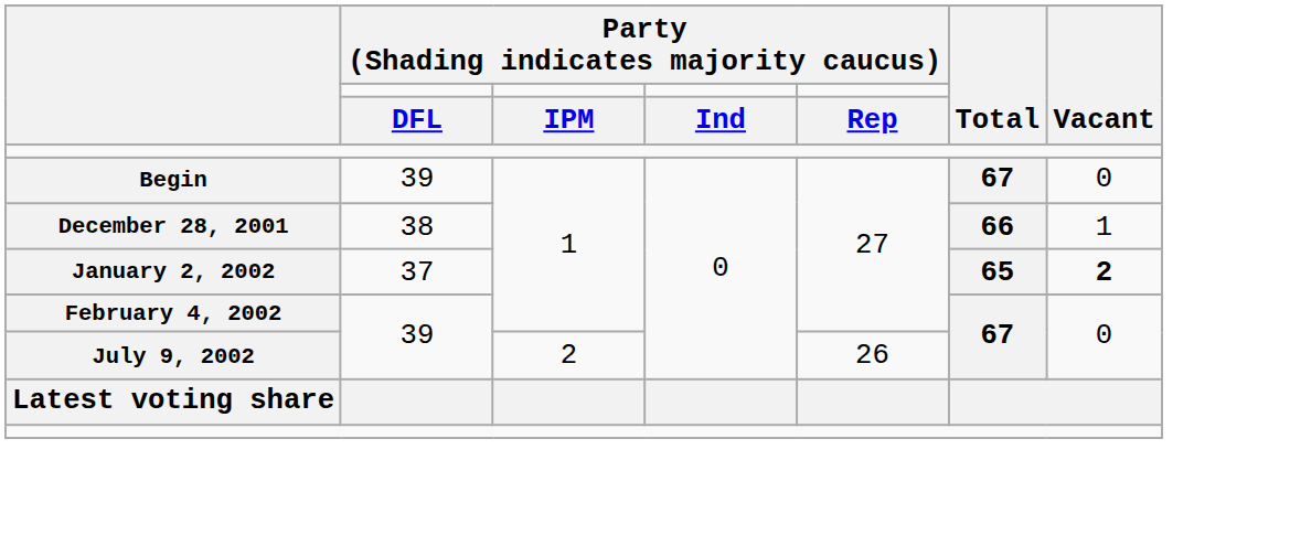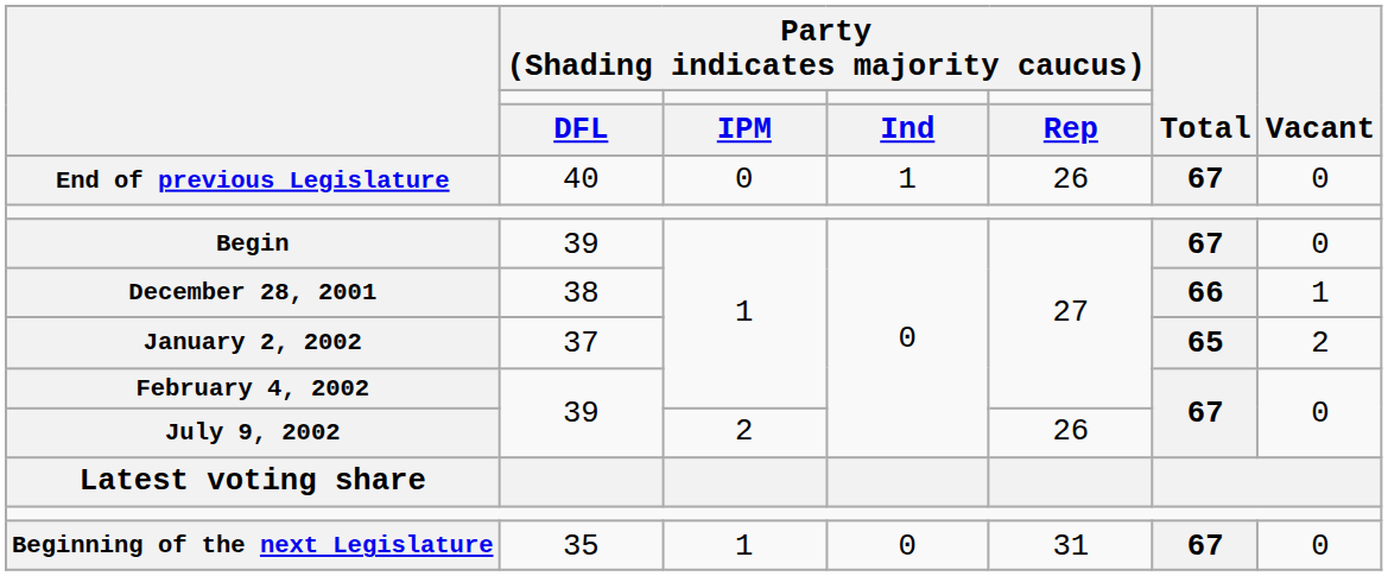+ row: End of previous Legislature | 40 | 0 | 1 | 26 | 67 | 0
January 2, 2002 | Vacant: bold -> normal
+ row: Beginning of the next Legislature | 35 | 1 | 0 | 31 | 67 | 0
